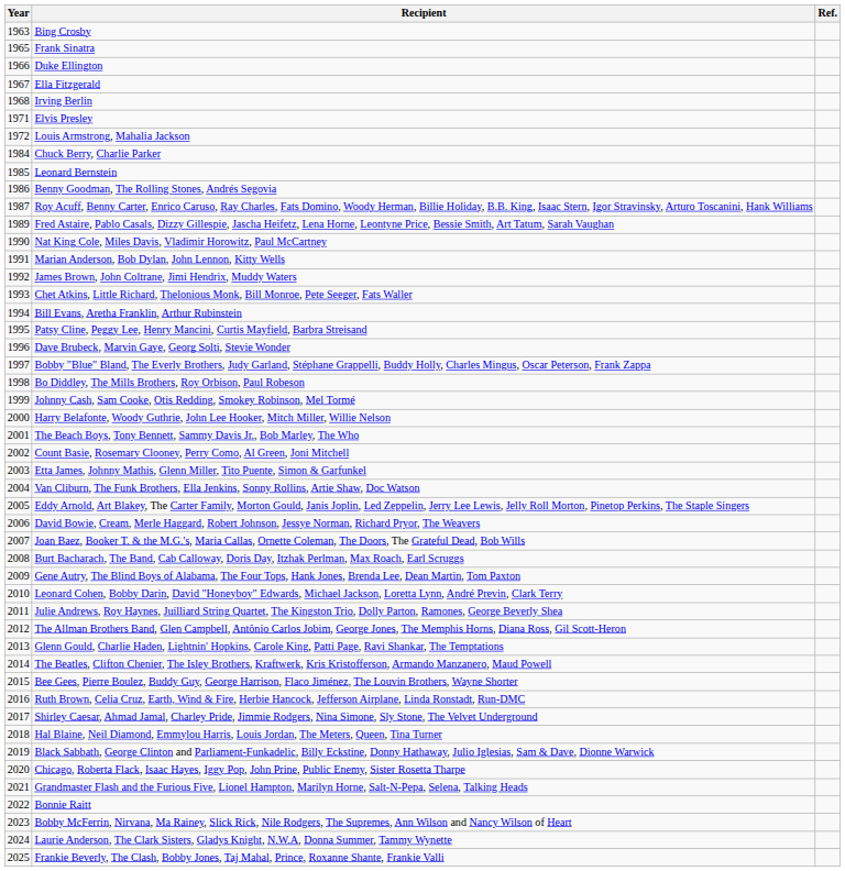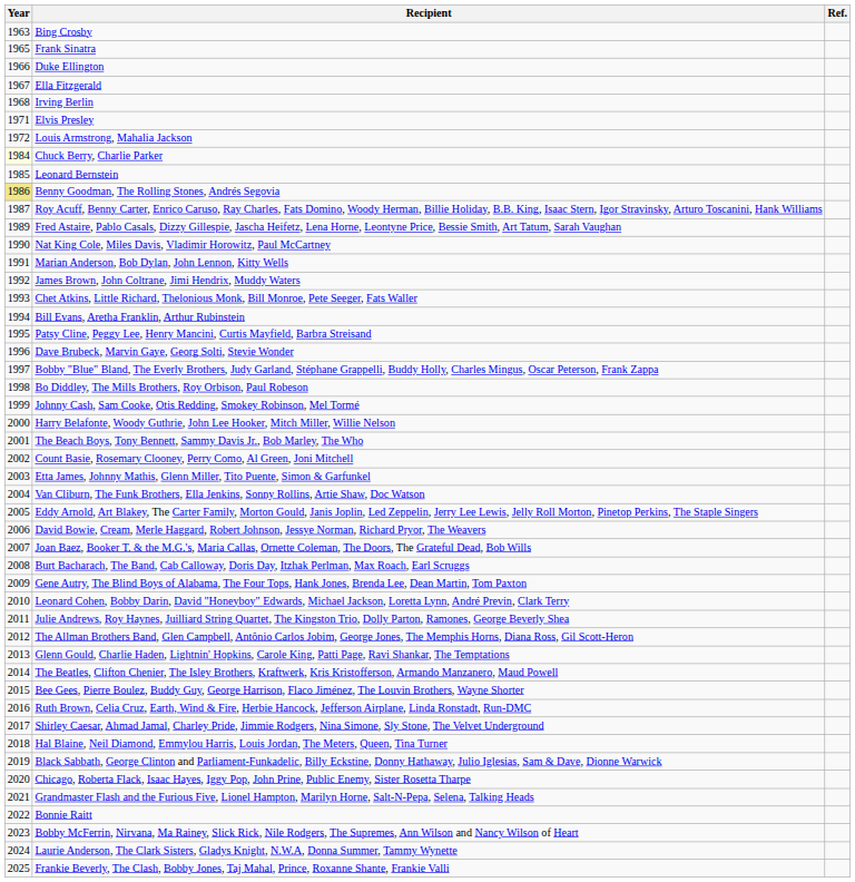Chuck Berry, Charlie Parker | Year: no background -> lightyellow background
Benny Goodman, The Rolling Stones, Andrés Segovia | Year: no background -> khaki background
